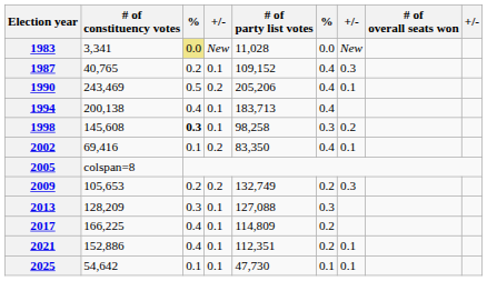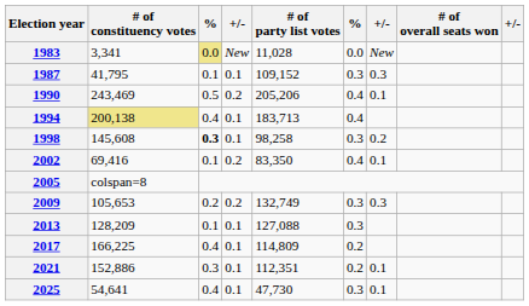1987 | # of constituency votes: 40,765 -> 41,795
1987 | column 3: 0.2 -> 0.1
1987 | column 6: 0.4 -> 0.3
1994 | # of constituency votes: no background -> khaki background
2009 | column 6: 0.2 -> 0.3
2013 | column 3: 0.3 -> 0.1
2021 | column 3: 0.4 -> 0.3
2025 | # of constituency votes: 54,642 -> 54,641
2025 | column 3: 0.1 -> 0.4
2025 | column 6: 0.1 -> 0.3
